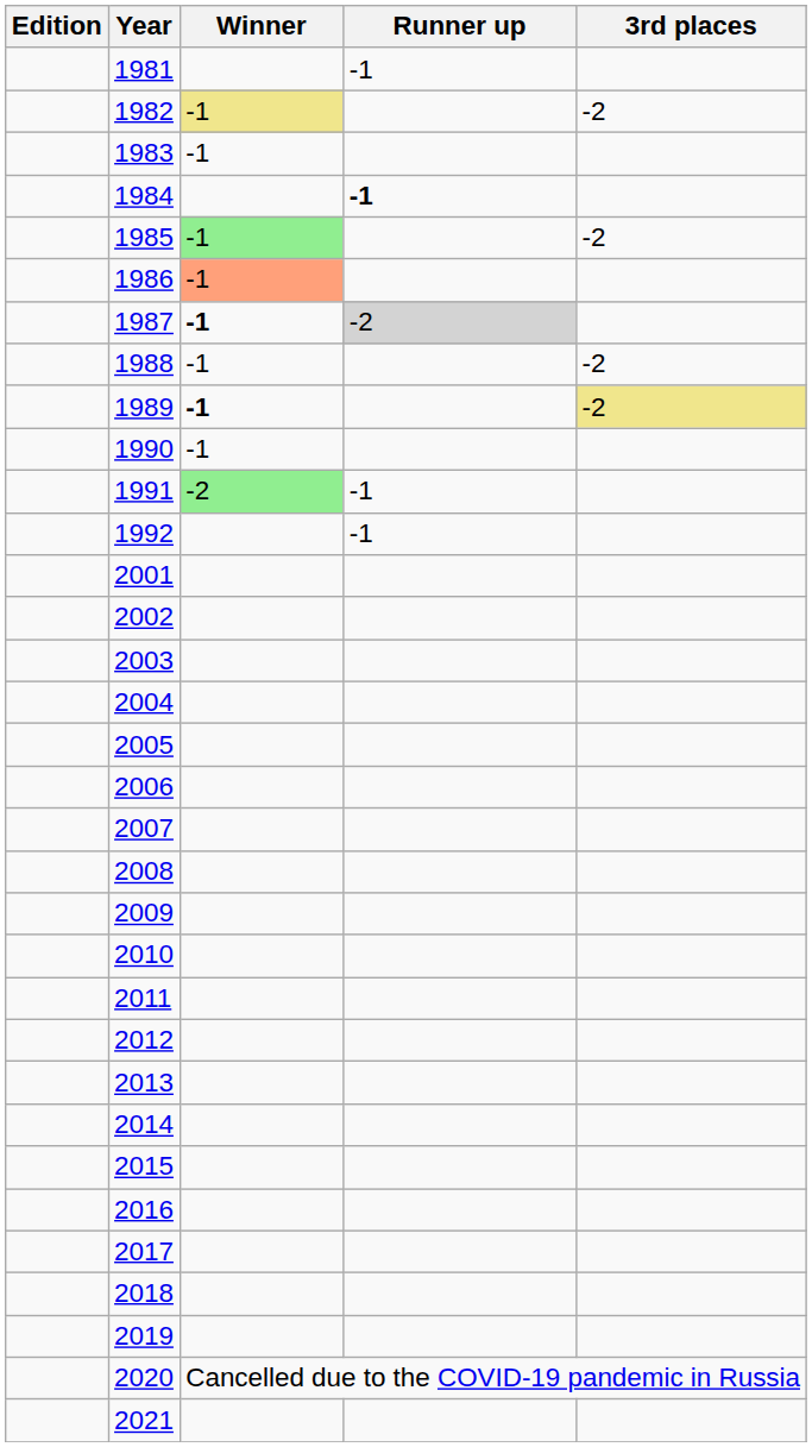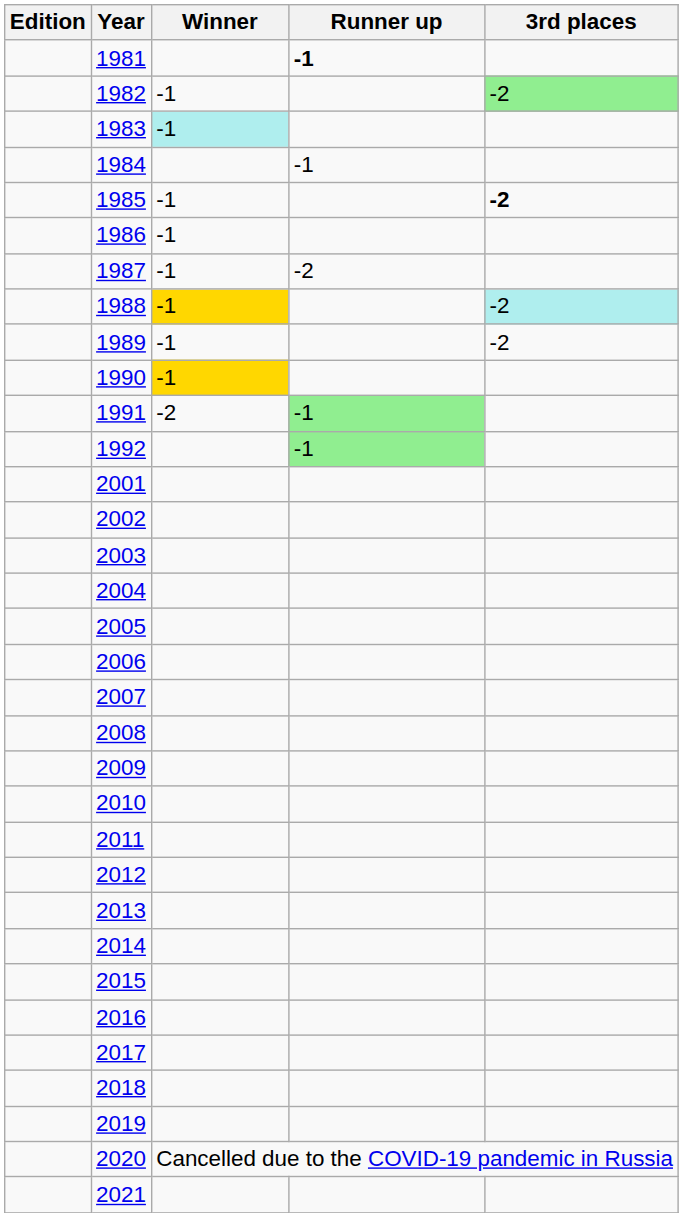1981 | Runner up: normal -> bold
1982 | Winner: khaki background -> no background
1982 | 3rd places: no background -> lightgreen background
1983 | Winner: no background -> paleturquoise background
1984 | Runner up: bold -> normal
1985 | Winner: lightgreen background -> no background
1985 | 3rd places: normal -> bold
1986 | Winner: lightsalmon background -> no background
1987 | Winner: bold -> normal
1987 | Runner up: lightgrey background -> no background
1988 | Winner: no background -> gold background
1988 | 3rd places: no background -> paleturquoise background
1989 | Winner: bold -> normal
1989 | 3rd places: khaki background -> no background
1990 | Winner: no background -> gold background
1991 | Winner: lightgreen background -> no background
1991 | Runner up: no background -> lightgreen background
1992 | Runner up: no background -> lightgreen background
